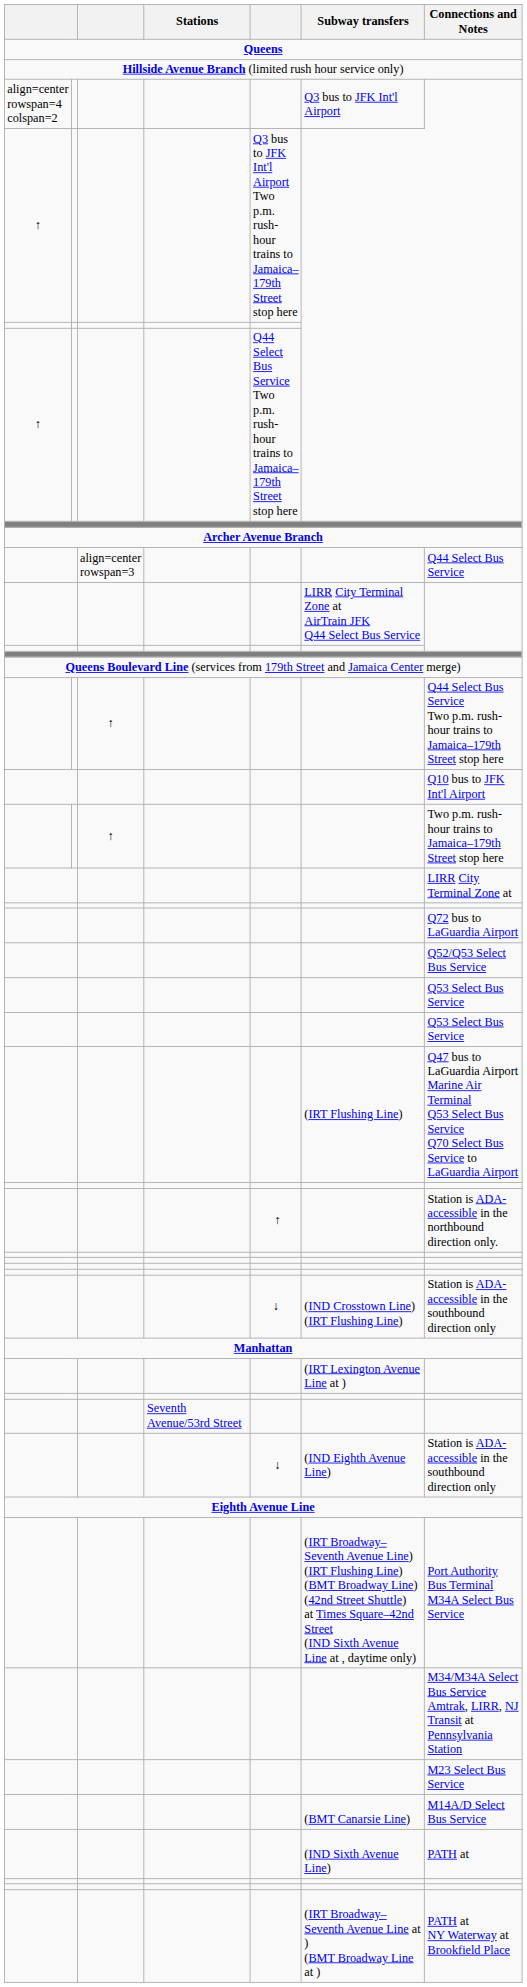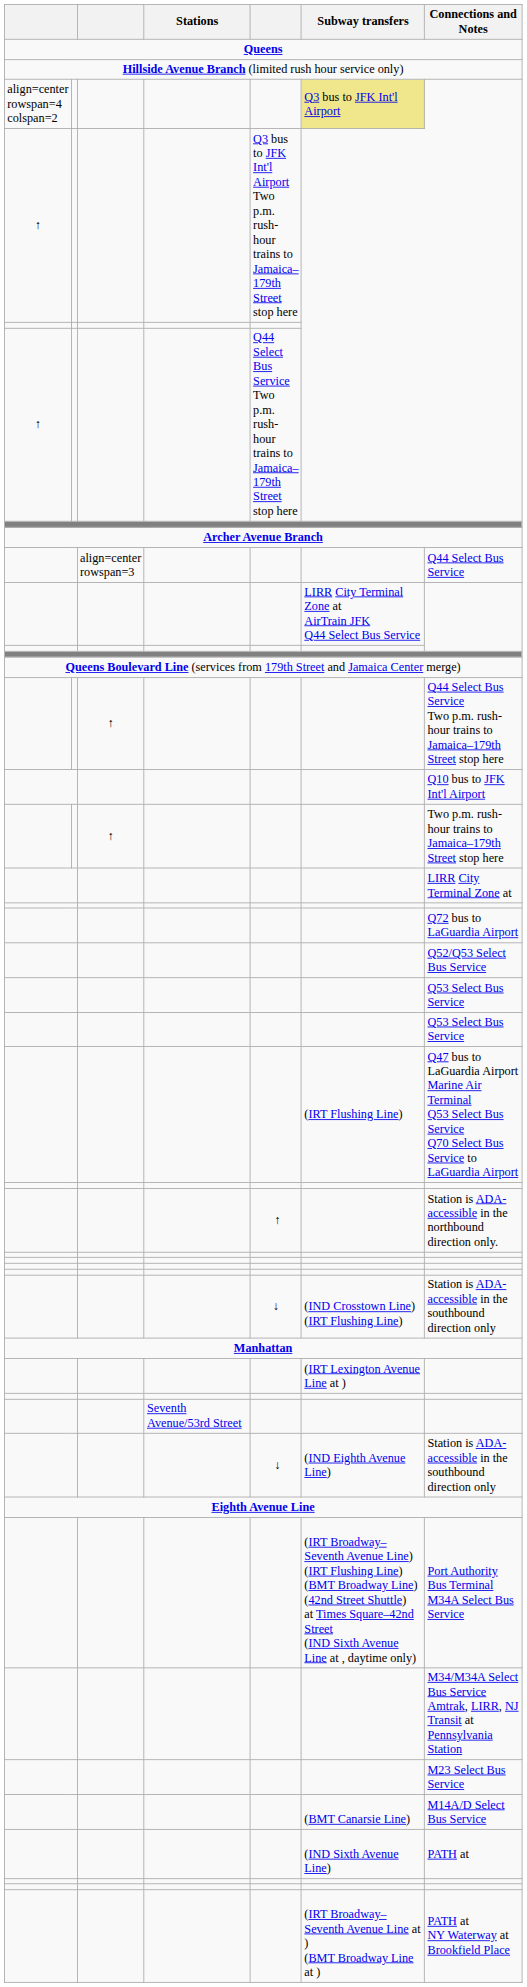align=center rowspan=4 colspan=2 | Subway transfers: no background -> khaki background
